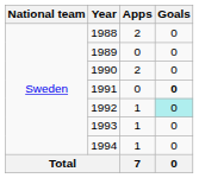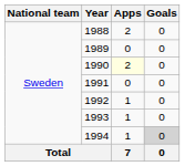1990 | Apps: no background -> lightyellow background
1991 | Goals: bold -> normal
1992 | Goals: paleturquoise background -> no background
1994 | Goals: no background -> lightgrey background
